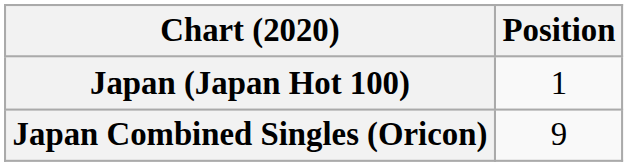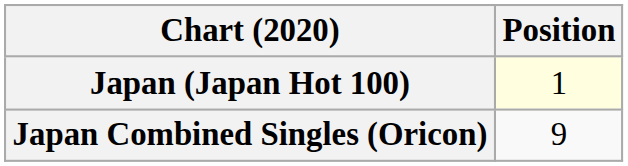Japan (Japan Hot 100) | Position: no background -> lightyellow background
